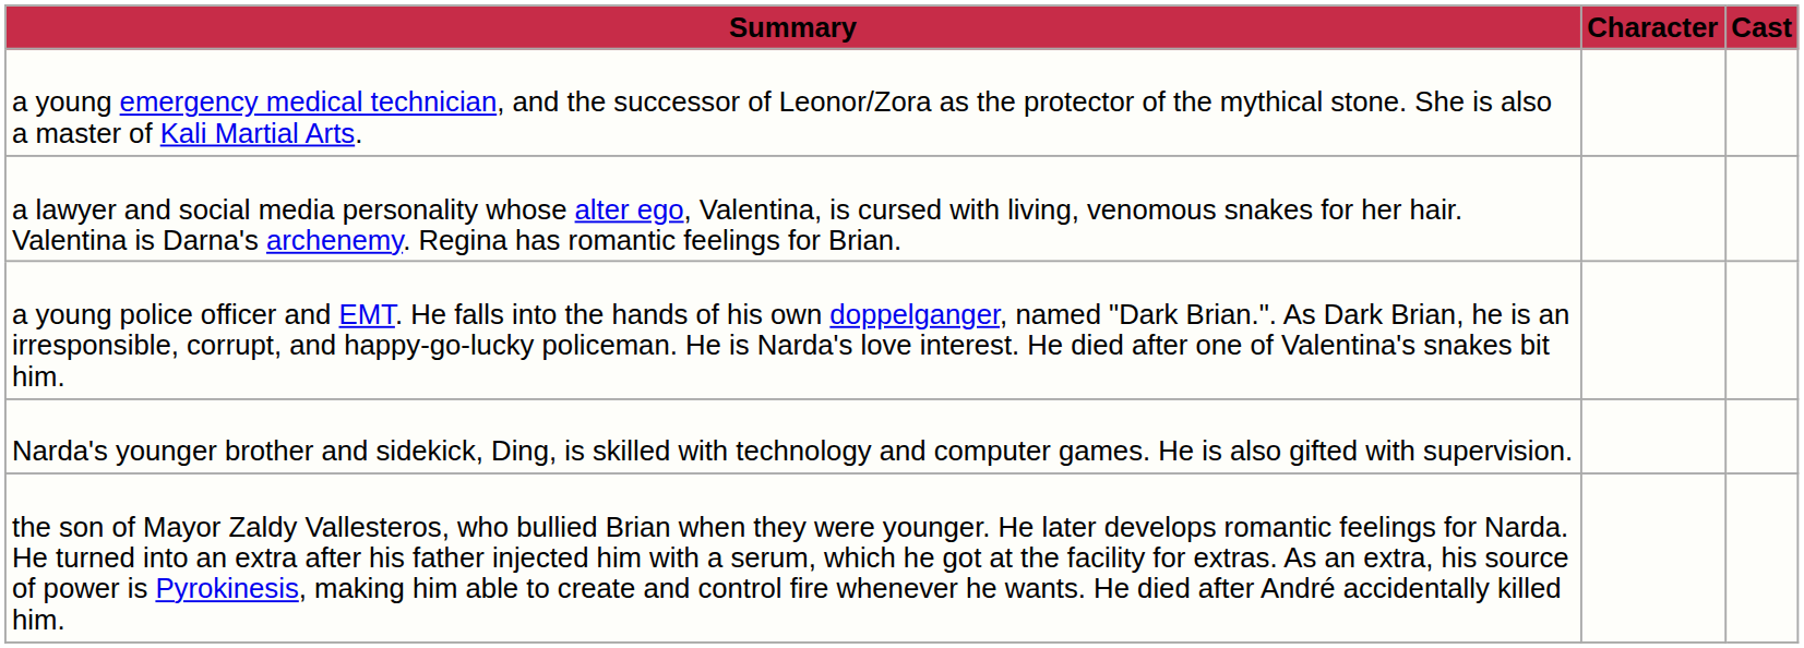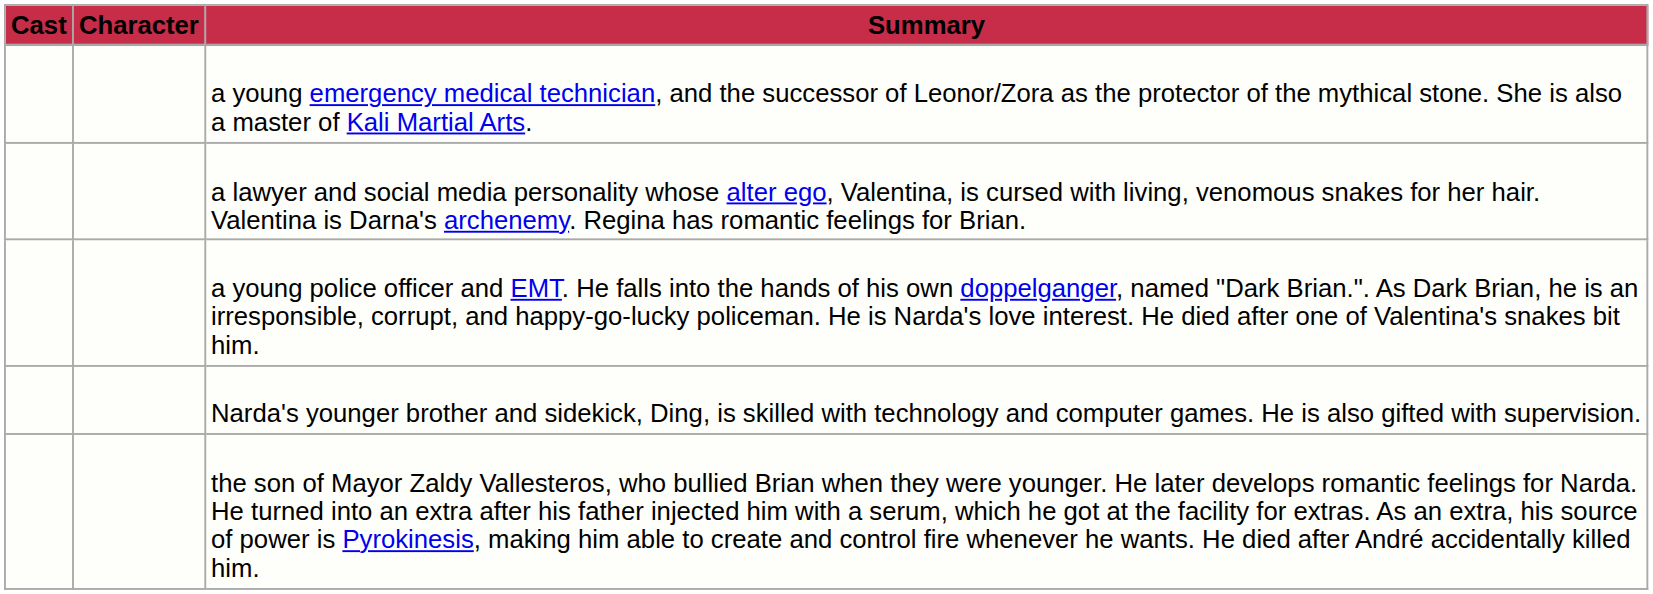columns swapped: Cast <-> Summary
